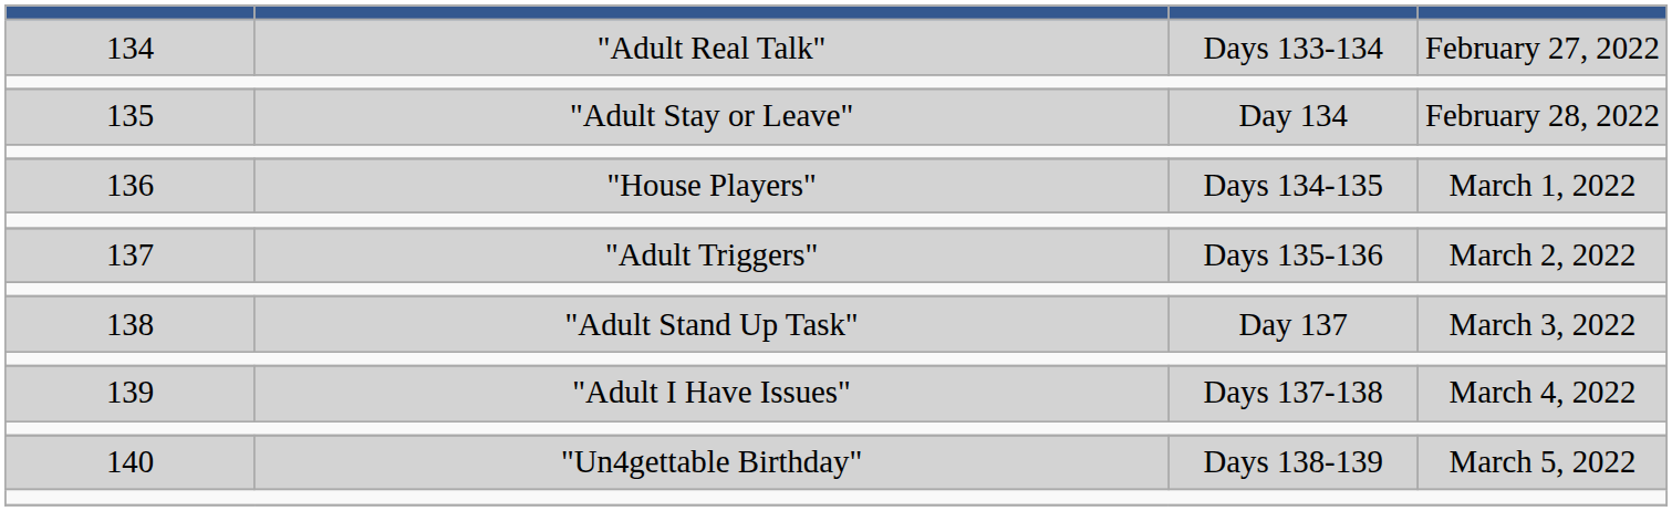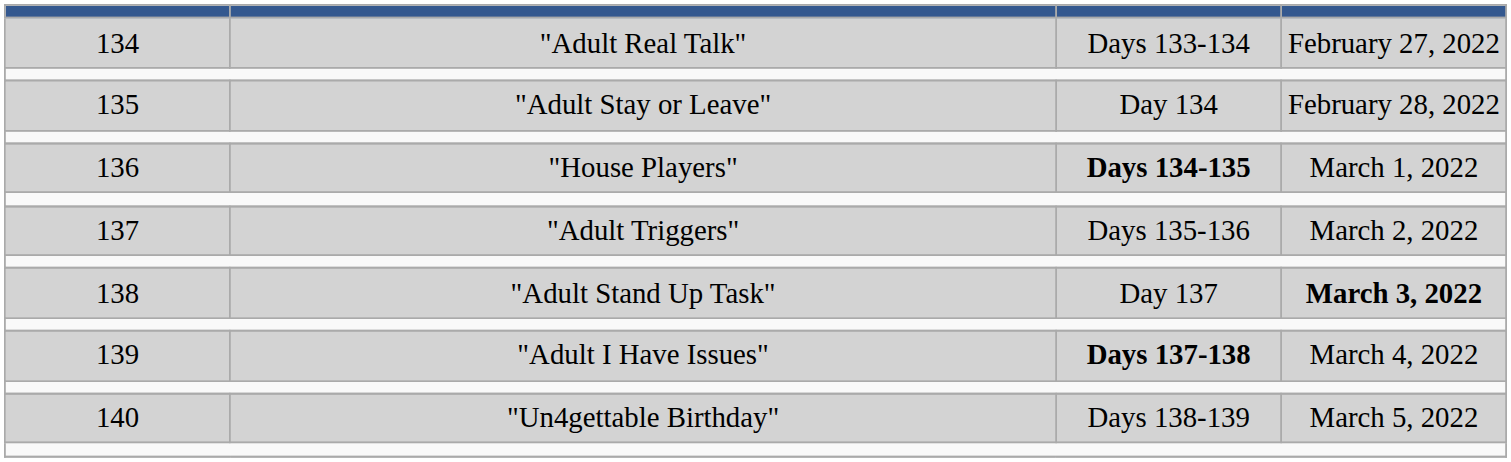136 | column 3: normal -> bold
138 | column 4: normal -> bold
139 | column 3: normal -> bold
